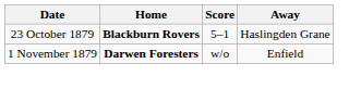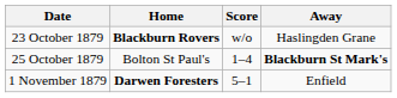23 October 1879 | Score: 5–1 -> w/o
+ row: 25 October 1879 | Bolton St Paul's | 1–4 | Blackburn St Mark's
1 November 1879 | Score: w/o -> 5–1
